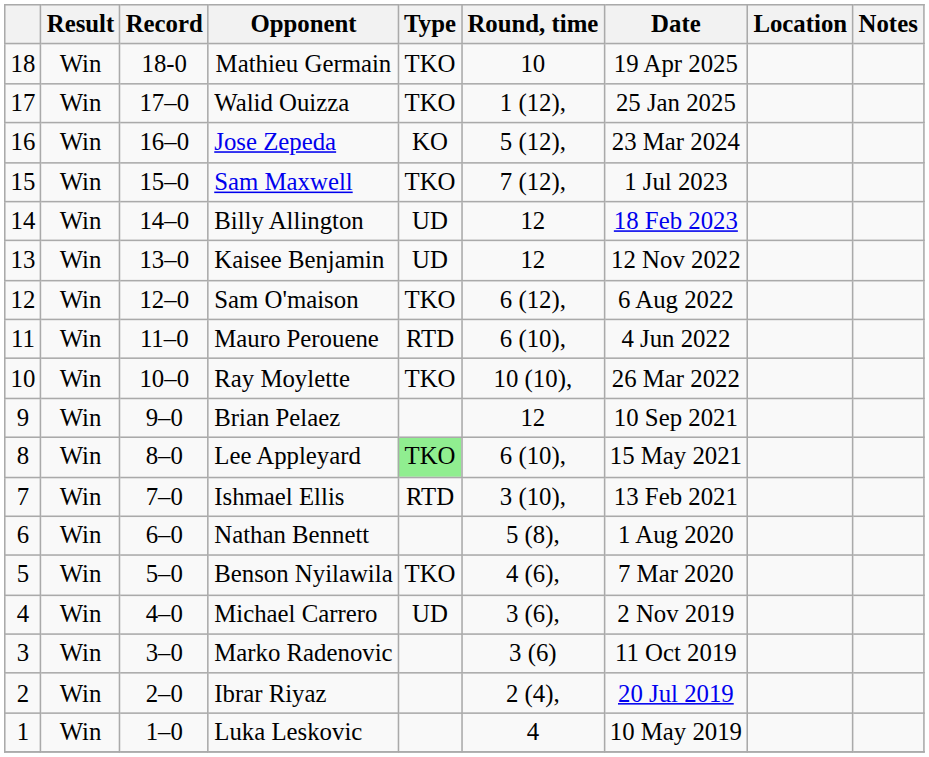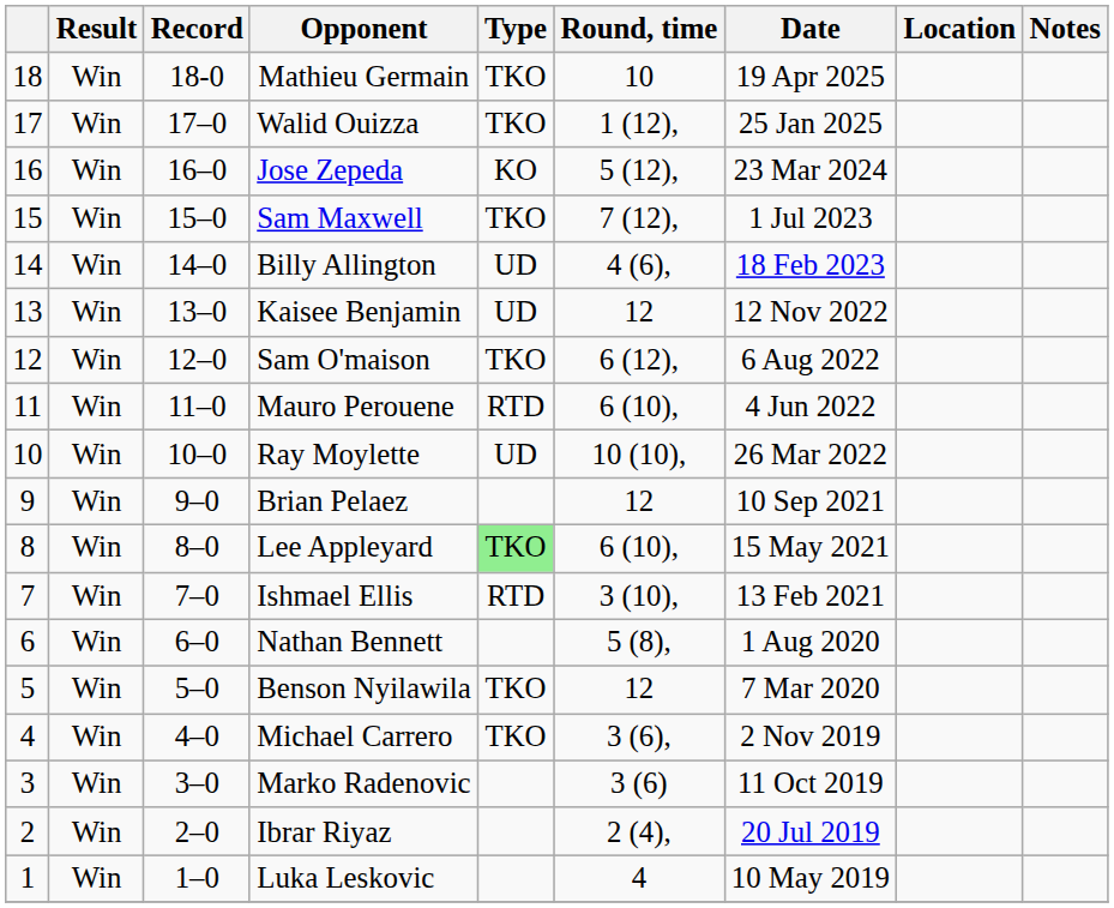Billy Allington | Round, time: 12 -> 4 (6),
Ray Moylette | Type: TKO -> UD
Benson Nyilawila | Round, time: 4 (6), -> 12
Michael Carrero | Type: UD -> TKO
